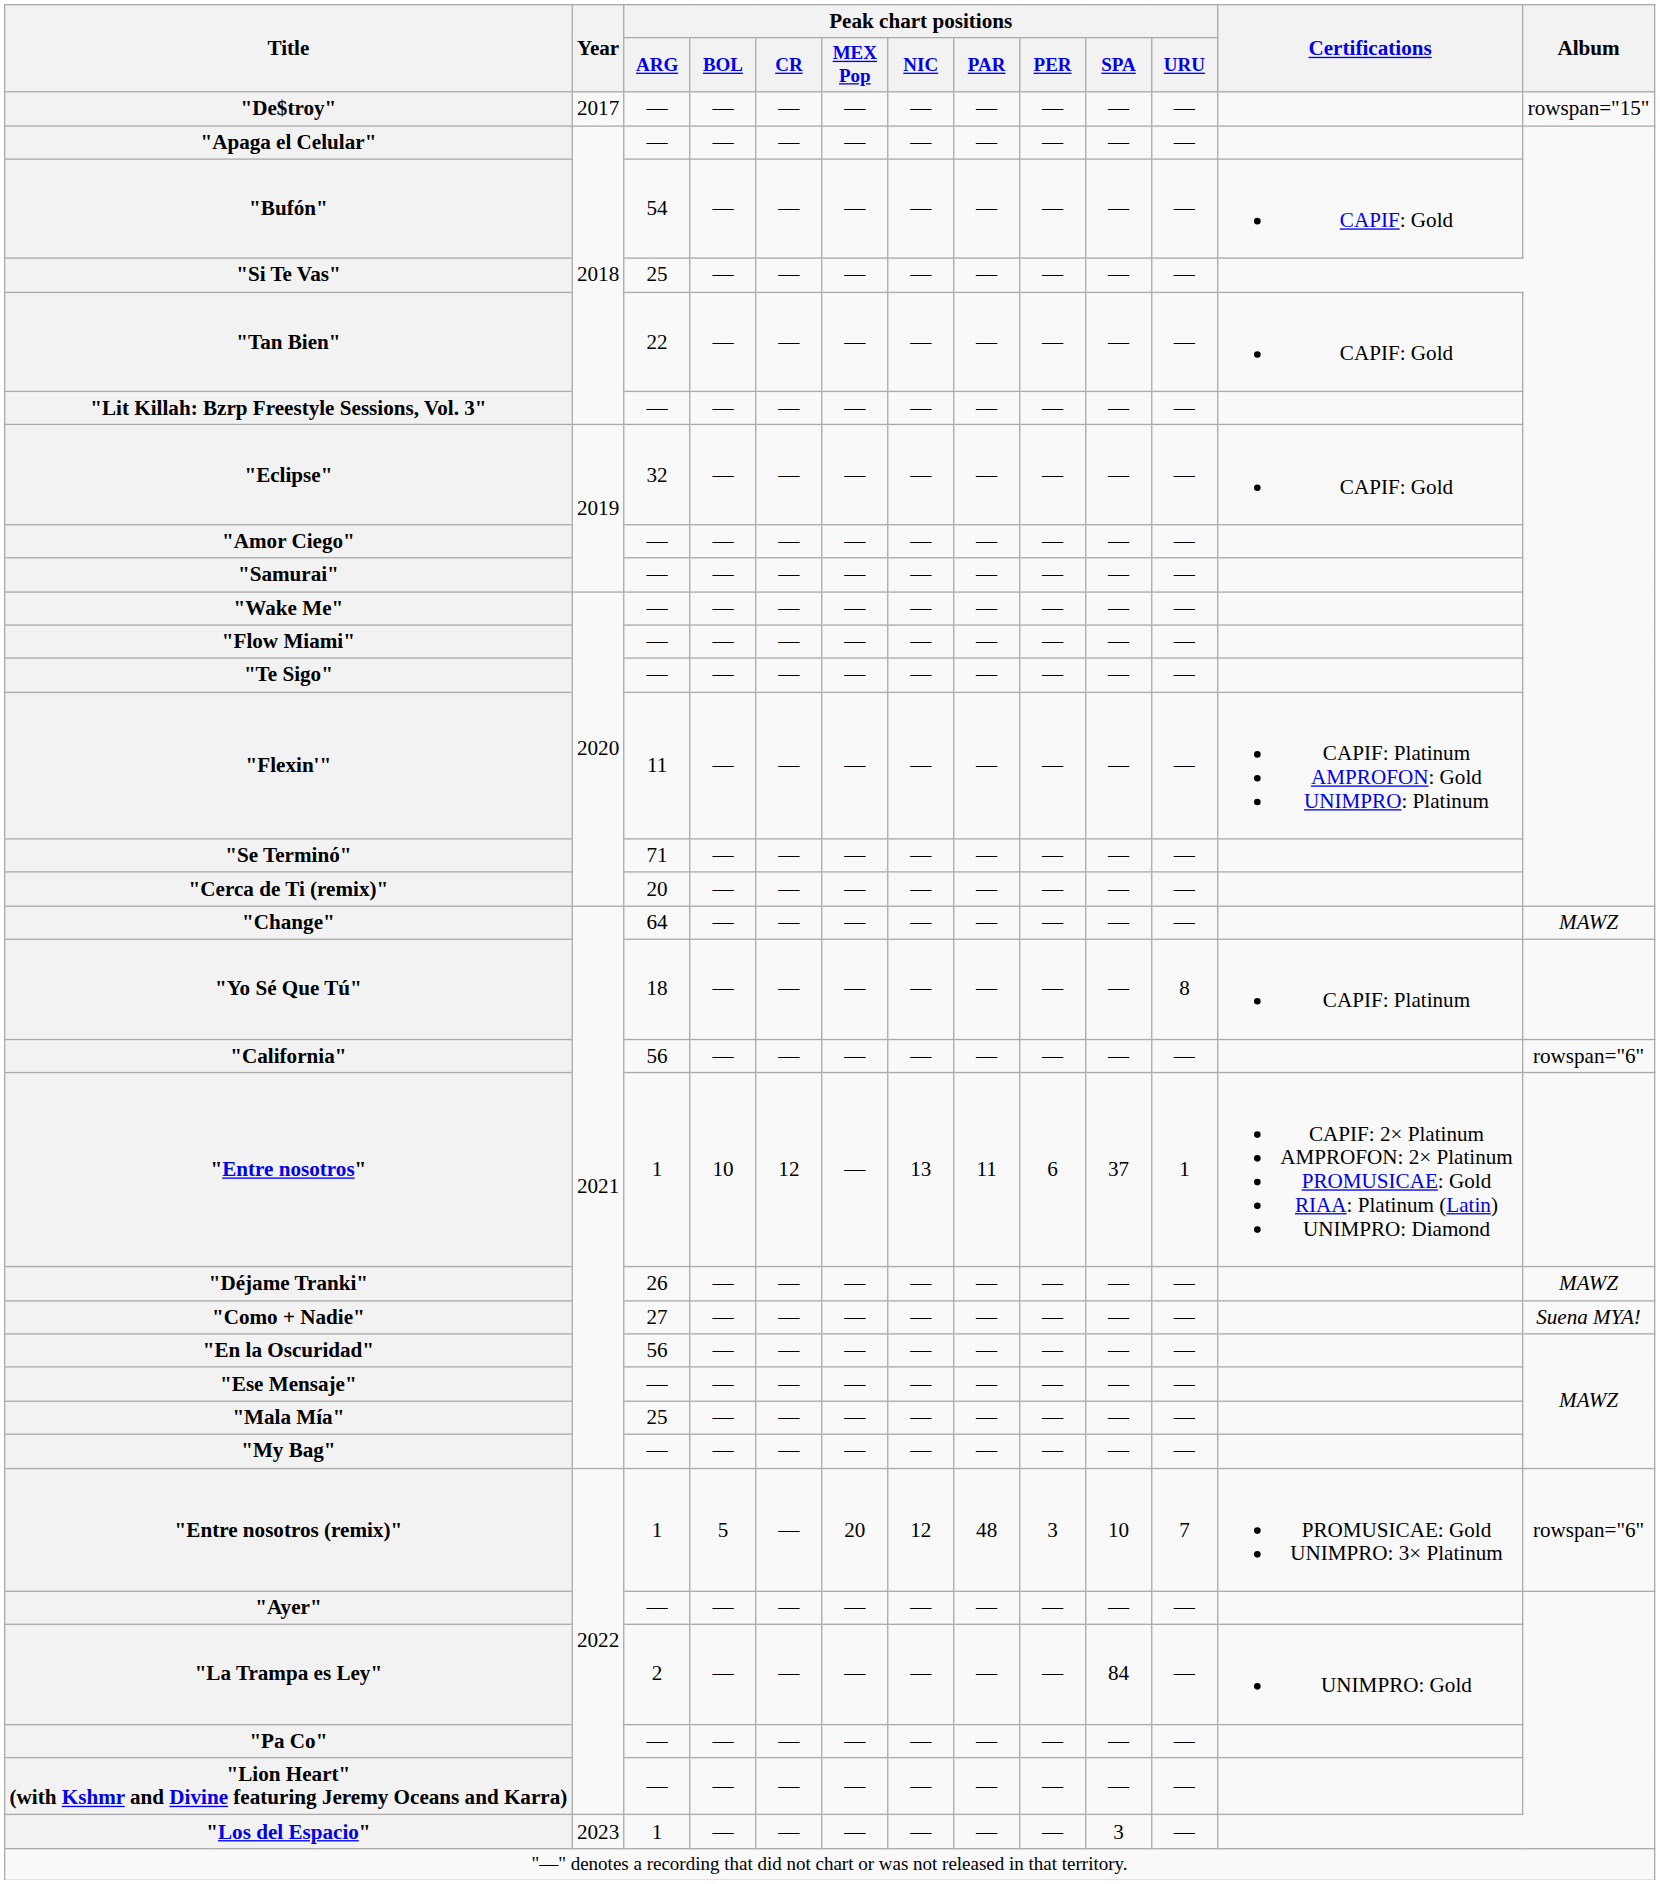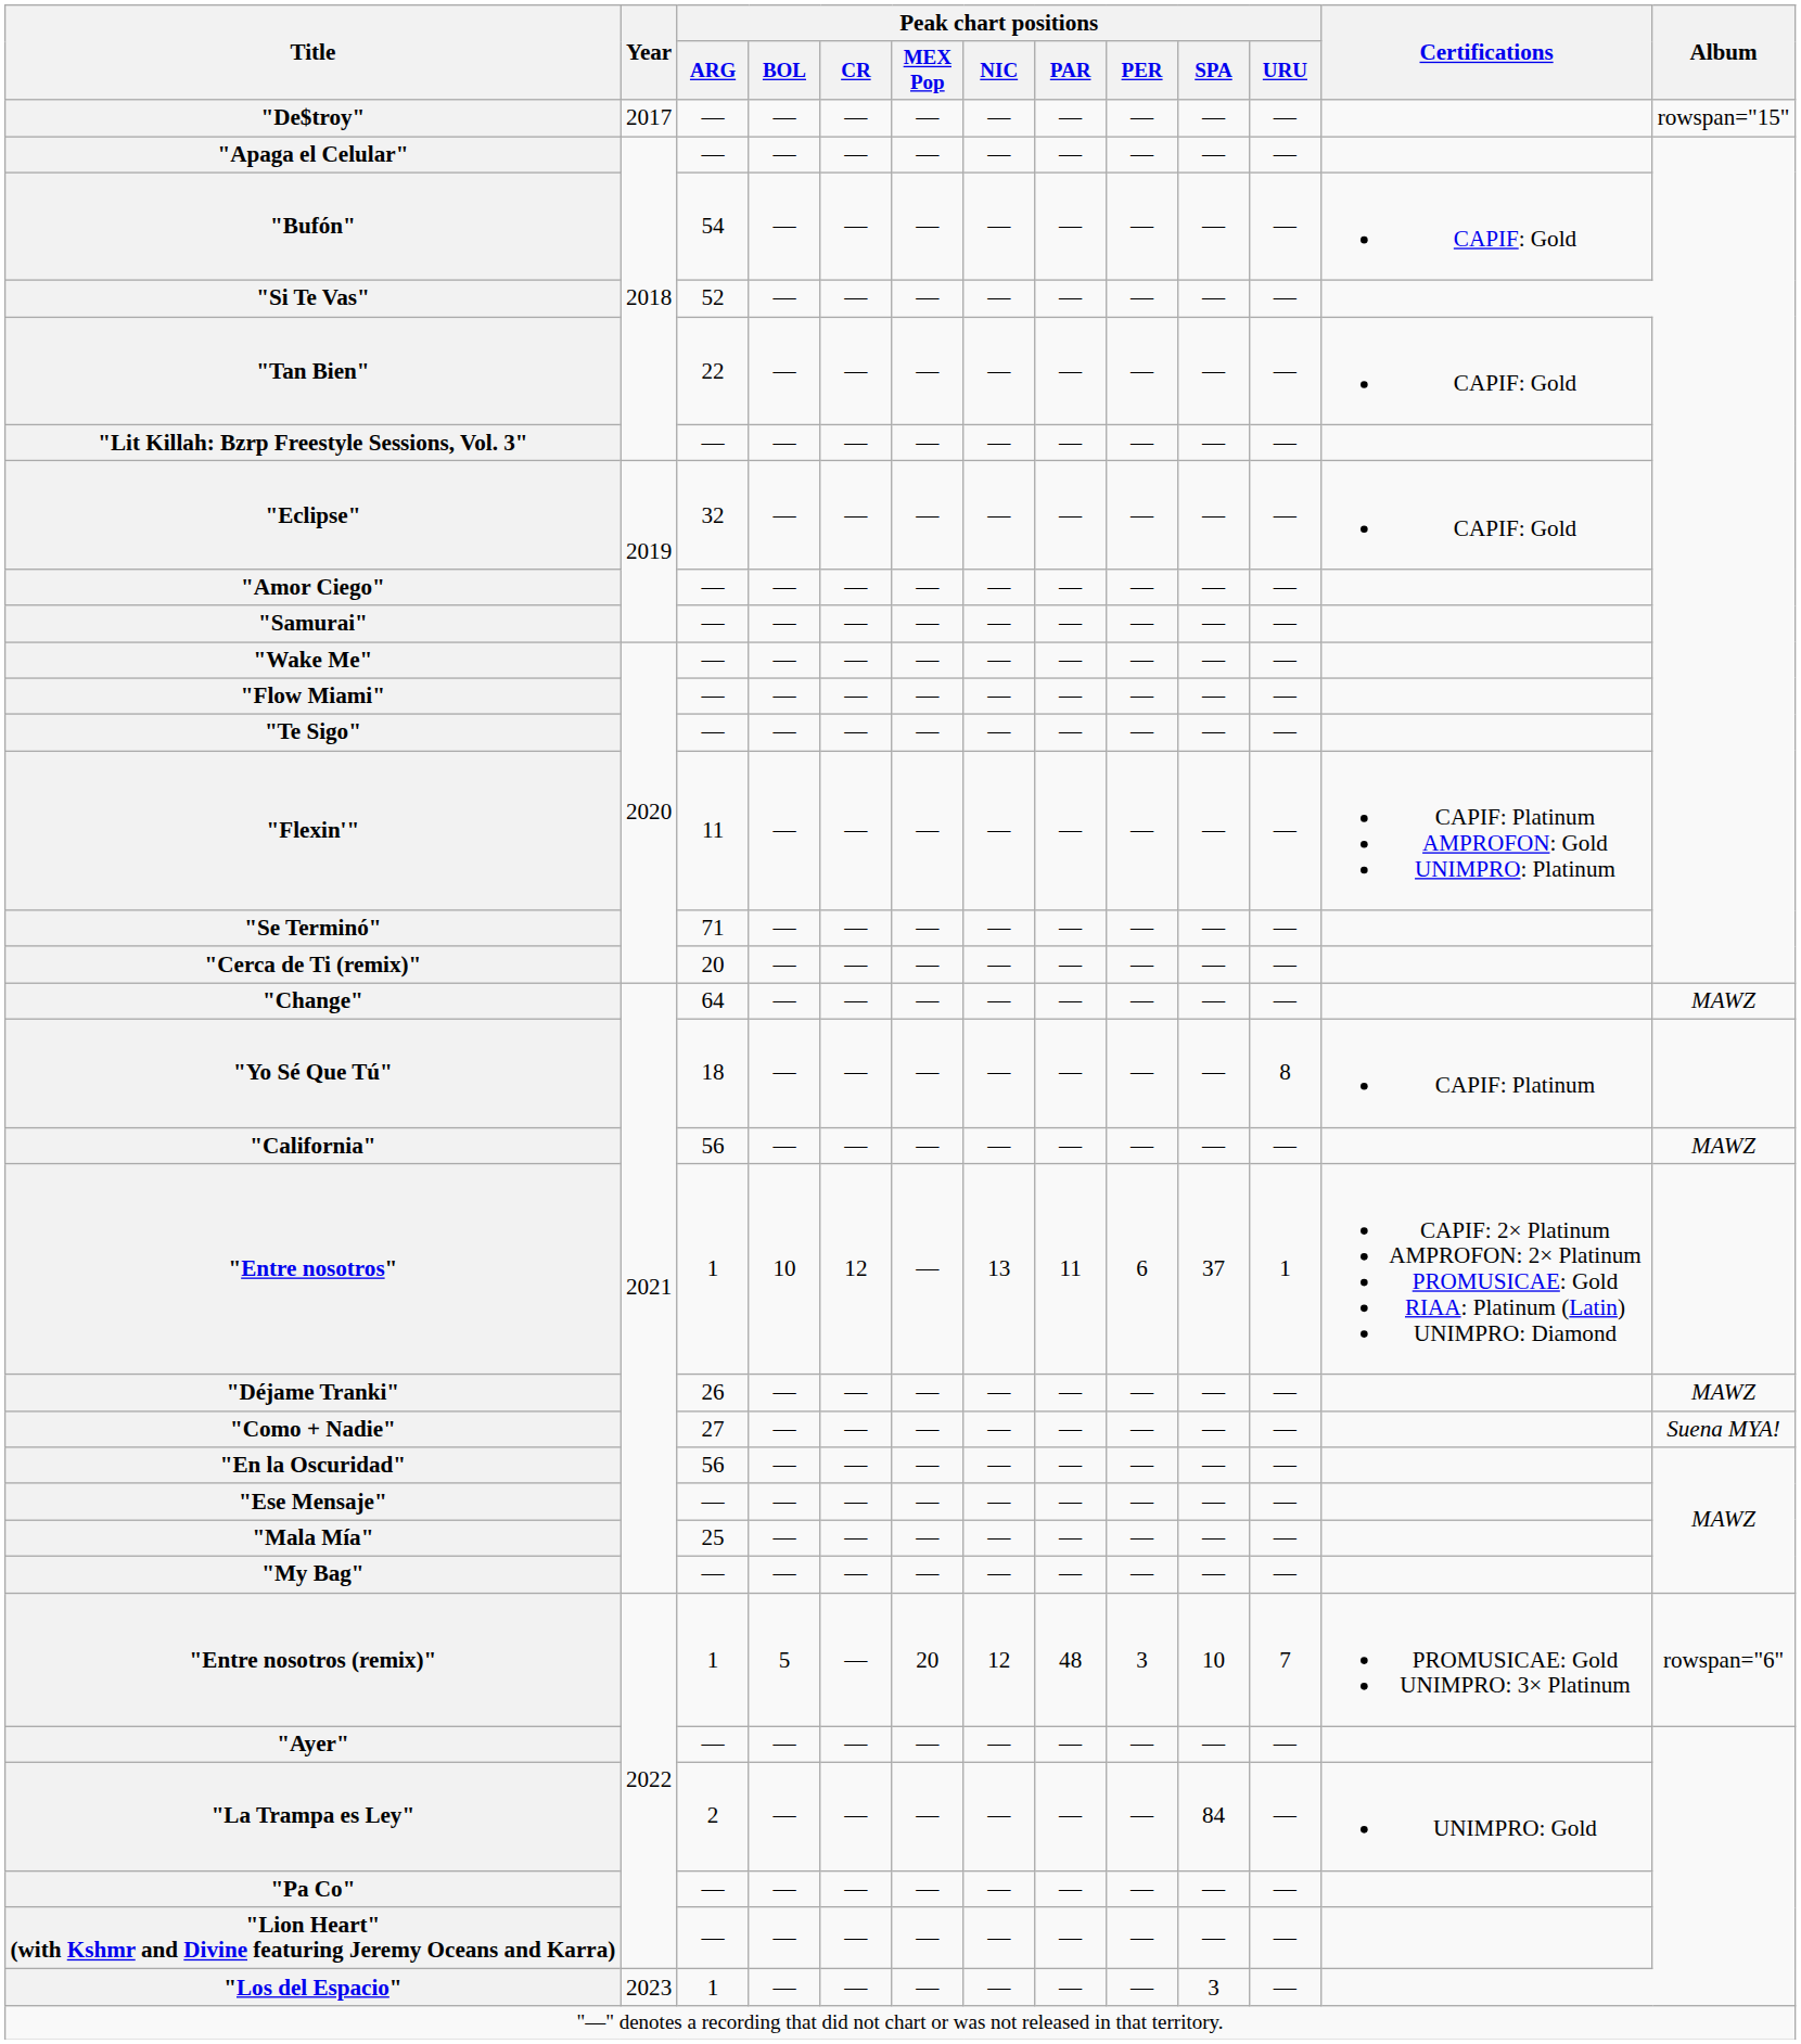"Si Te Vas" | Peak chart positions / ARG: 25 -> 52
"California" | Album: rowspan="6" -> MAWZ
